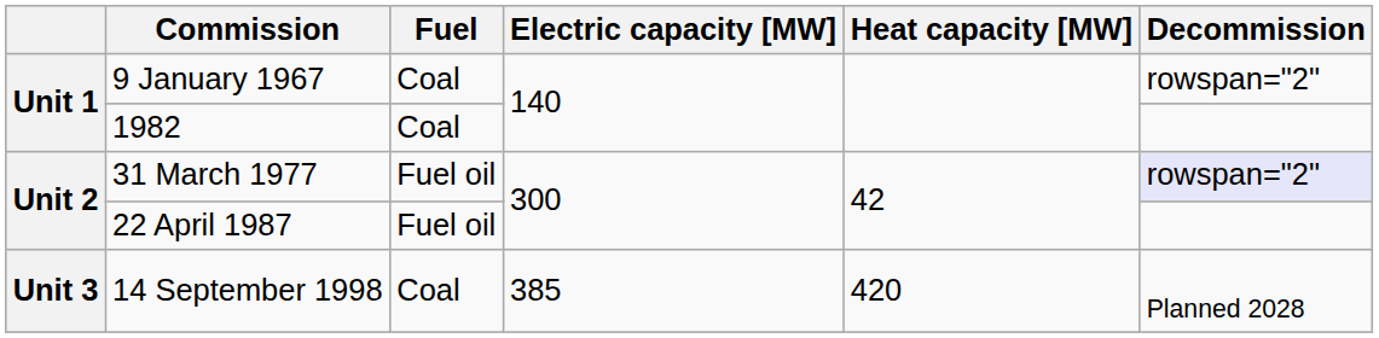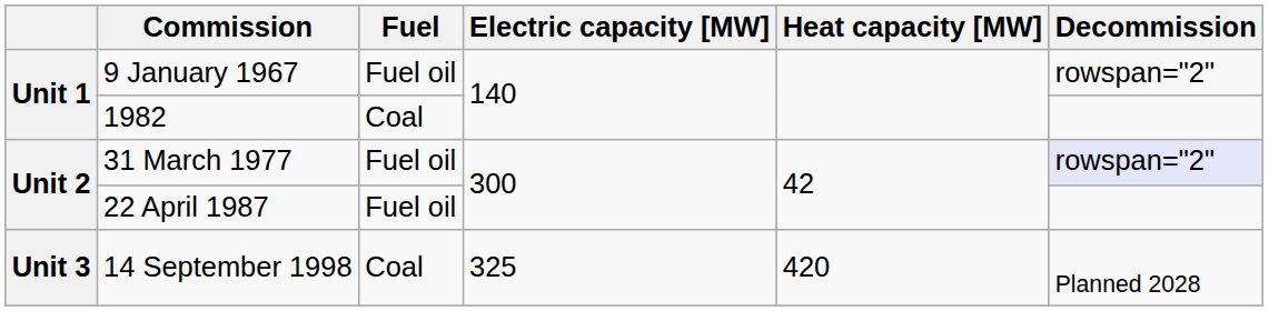9 January 1967 | Fuel: Coal -> Fuel oil
14 September 1998 | Electric capacity [MW]: 385 -> 325
